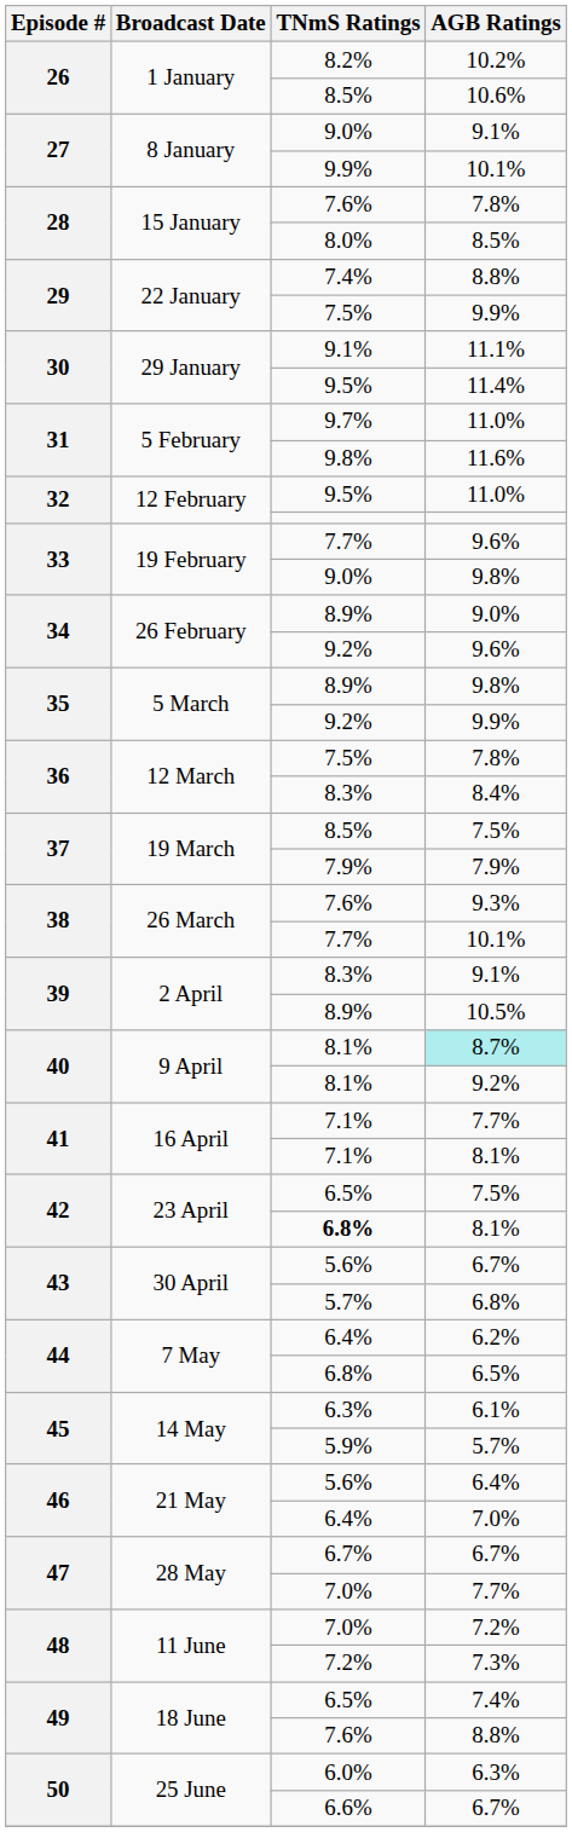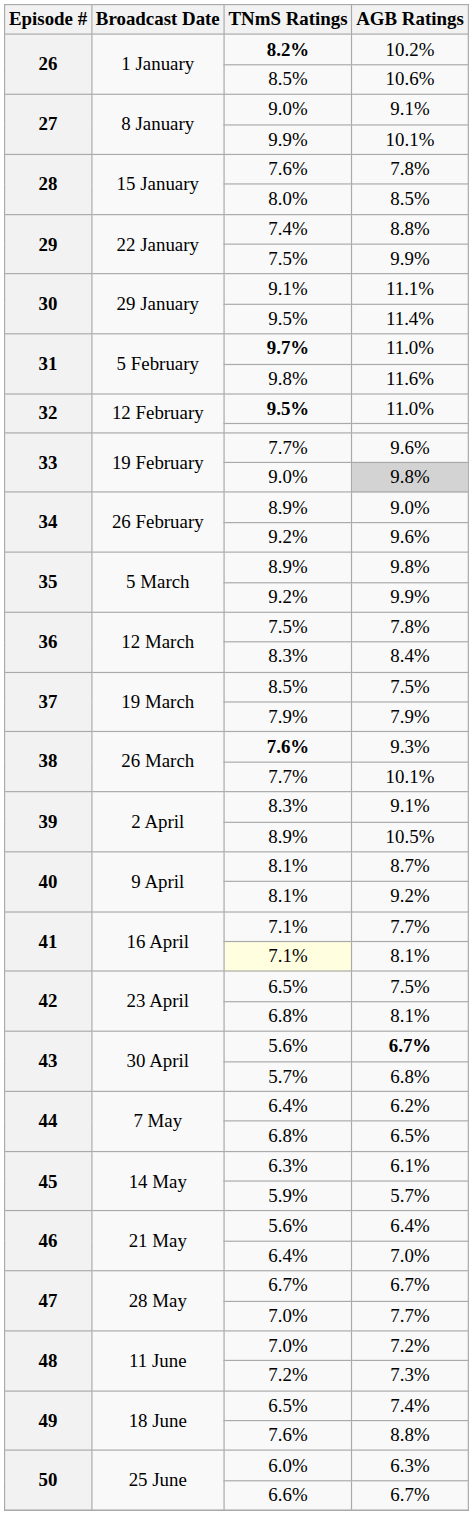10.2% | TNmS Ratings: normal -> bold
9.7% / 11.0% | TNmS Ratings: normal -> bold
9.5% / 11.0% | TNmS Ratings: normal -> bold
9.0% / 9.8% | AGB Ratings: no background -> lightgrey background
9.3% | TNmS Ratings: normal -> bold
8.7% | AGB Ratings: paleturquoise background -> no background
7.1% / 8.1% | TNmS Ratings: no background -> lightyellow background
6.8% / 8.1% | TNmS Ratings: bold -> normal
5.6% / 6.7% | AGB Ratings: normal -> bold
